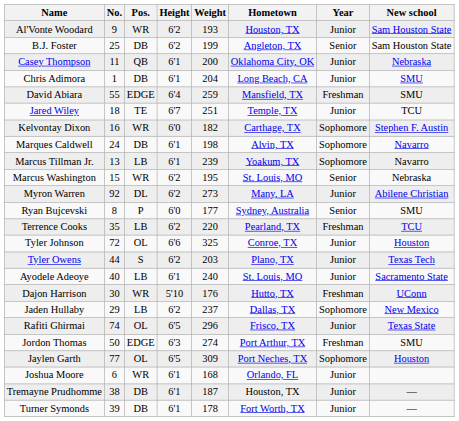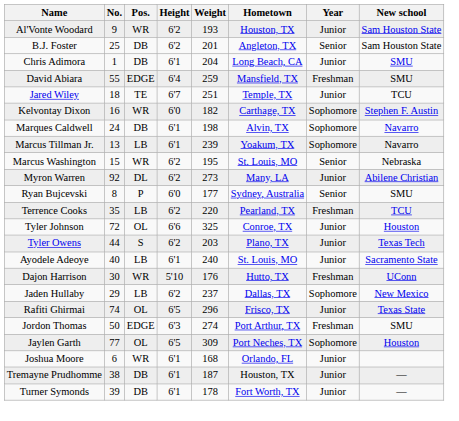B.J. Foster | Weight: 199 -> 201
- row: Casey Thompson | 11 | QB | 6'1 | 200 | Oklahoma City, OK | Junior | Nebraska
